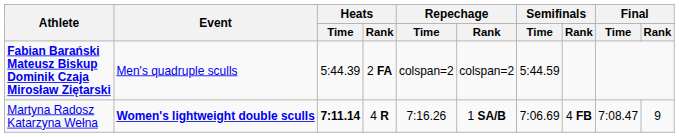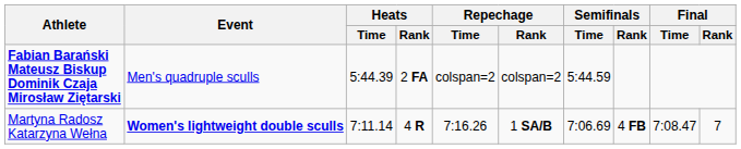Martyna Radosz Katarzyna Wełna | Heats / Time: bold -> normal
Martyna Radosz Katarzyna Wełna | Final / Rank: 9 -> 7
